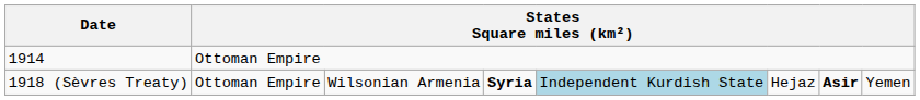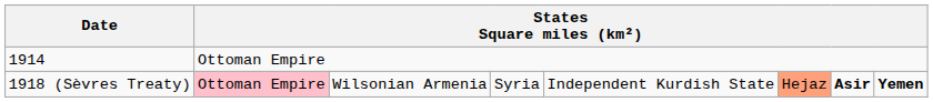1918 (Sèvres Treaty) | column 2: no background -> pink background
1918 (Sèvres Treaty) | column 4: bold -> normal
1918 (Sèvres Treaty) | column 5: lightblue background -> no background
1918 (Sèvres Treaty) | column 6: no background -> lightsalmon background
1918 (Sèvres Treaty) | column 8: normal -> bold
